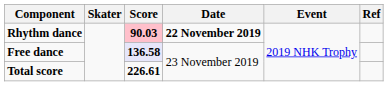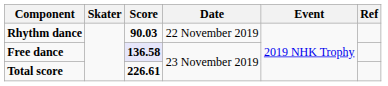Rhythm dance | Score: pink background -> no background
Rhythm dance | Date: bold -> normal
